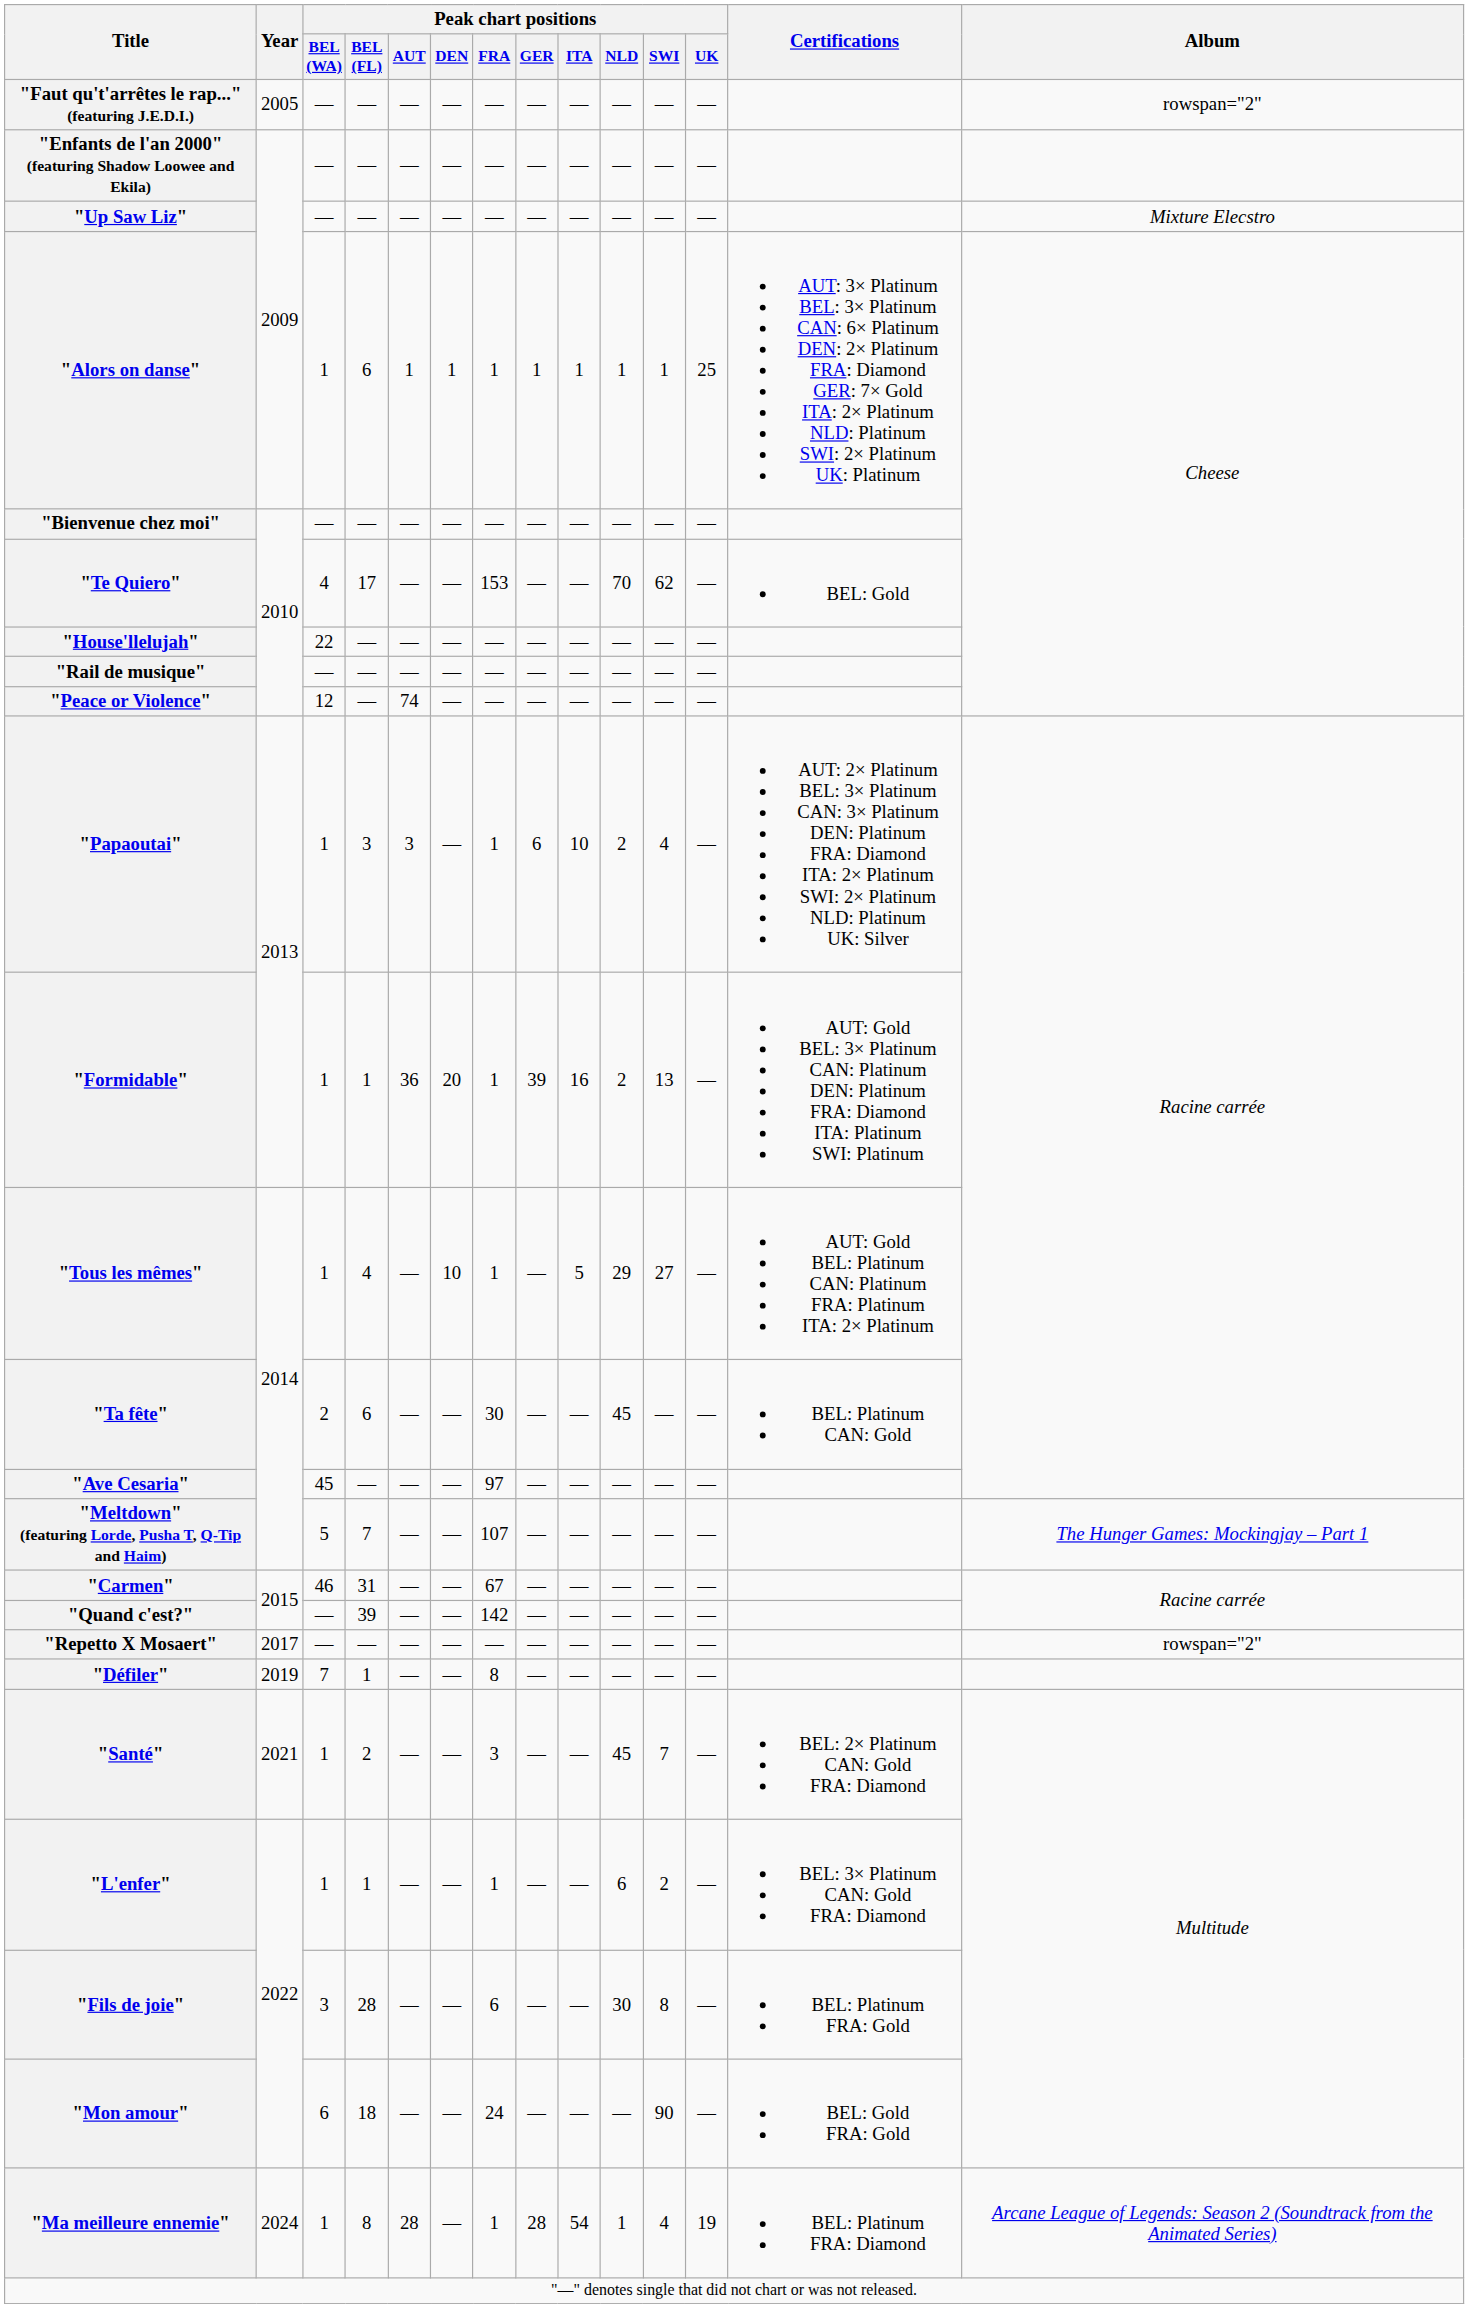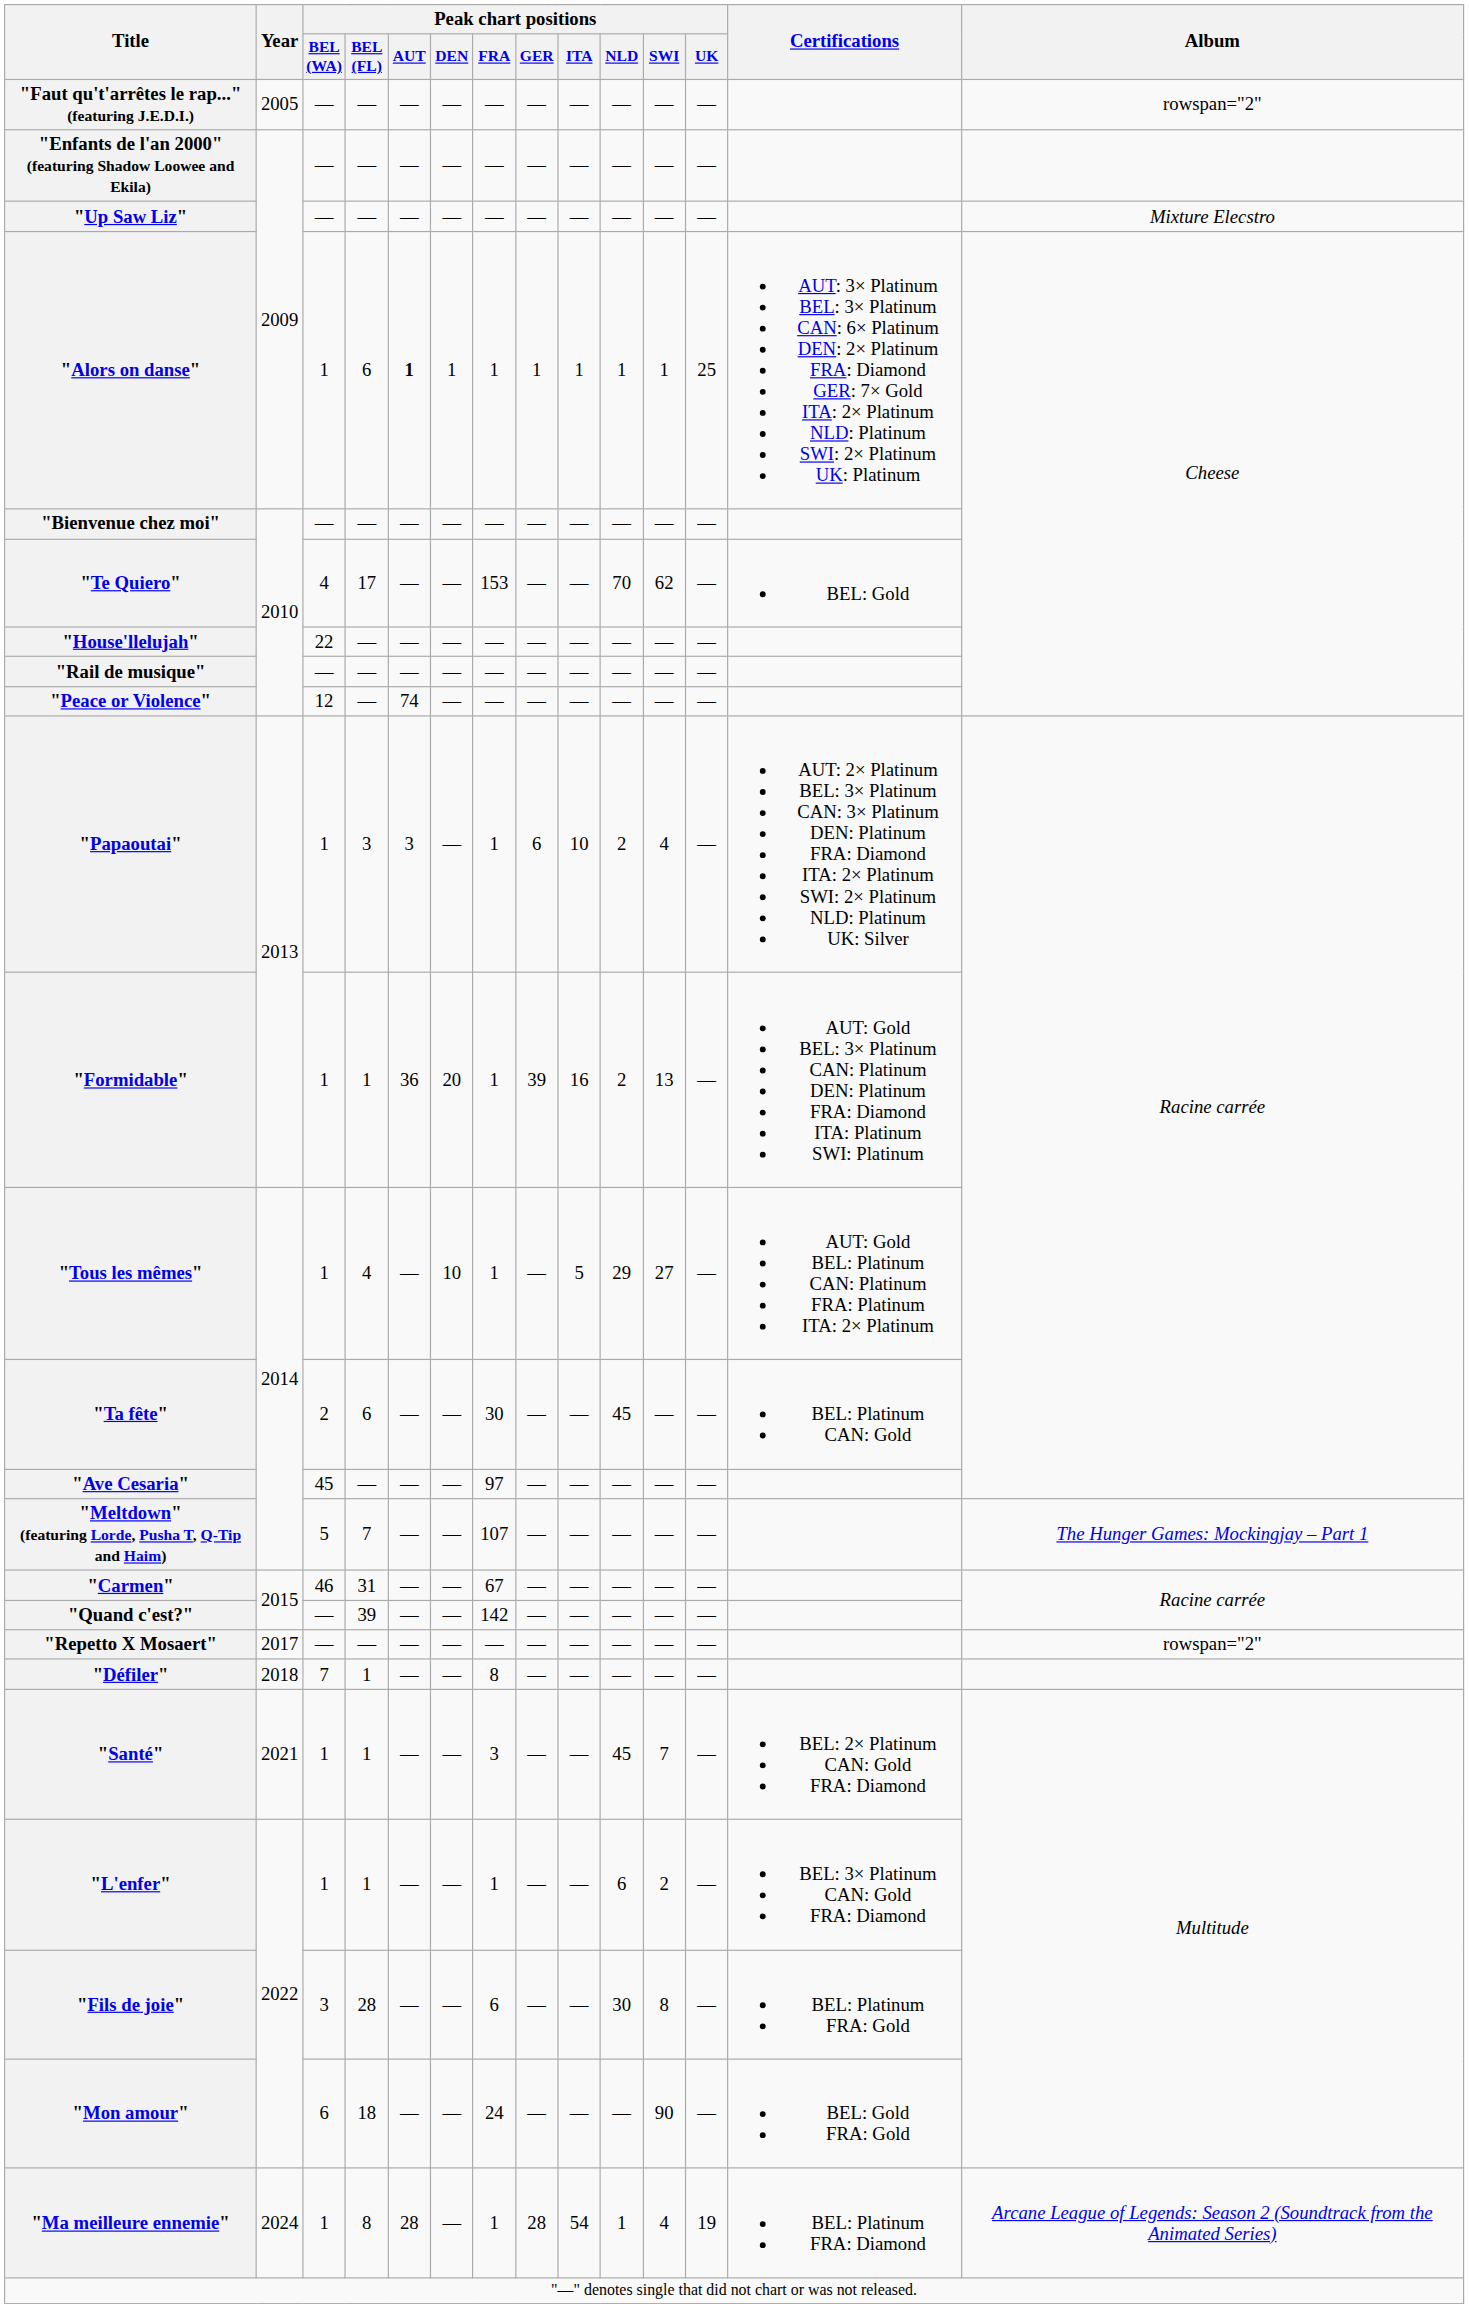"Alors on danse" | Peak chart positions / AUT: normal -> bold
"Défiler" | Year: 2019 -> 2018
"Santé" | Peak chart positions / BEL (FL): 2 -> 1
